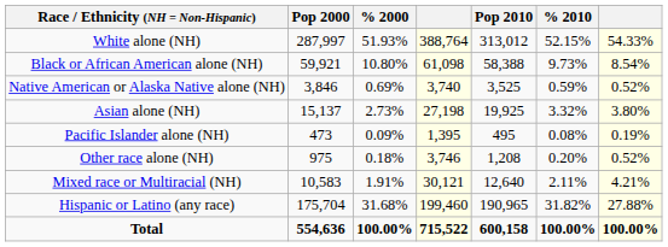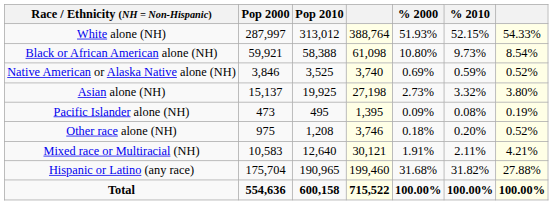columns swapped: Pop 2010 <-> % 2000
